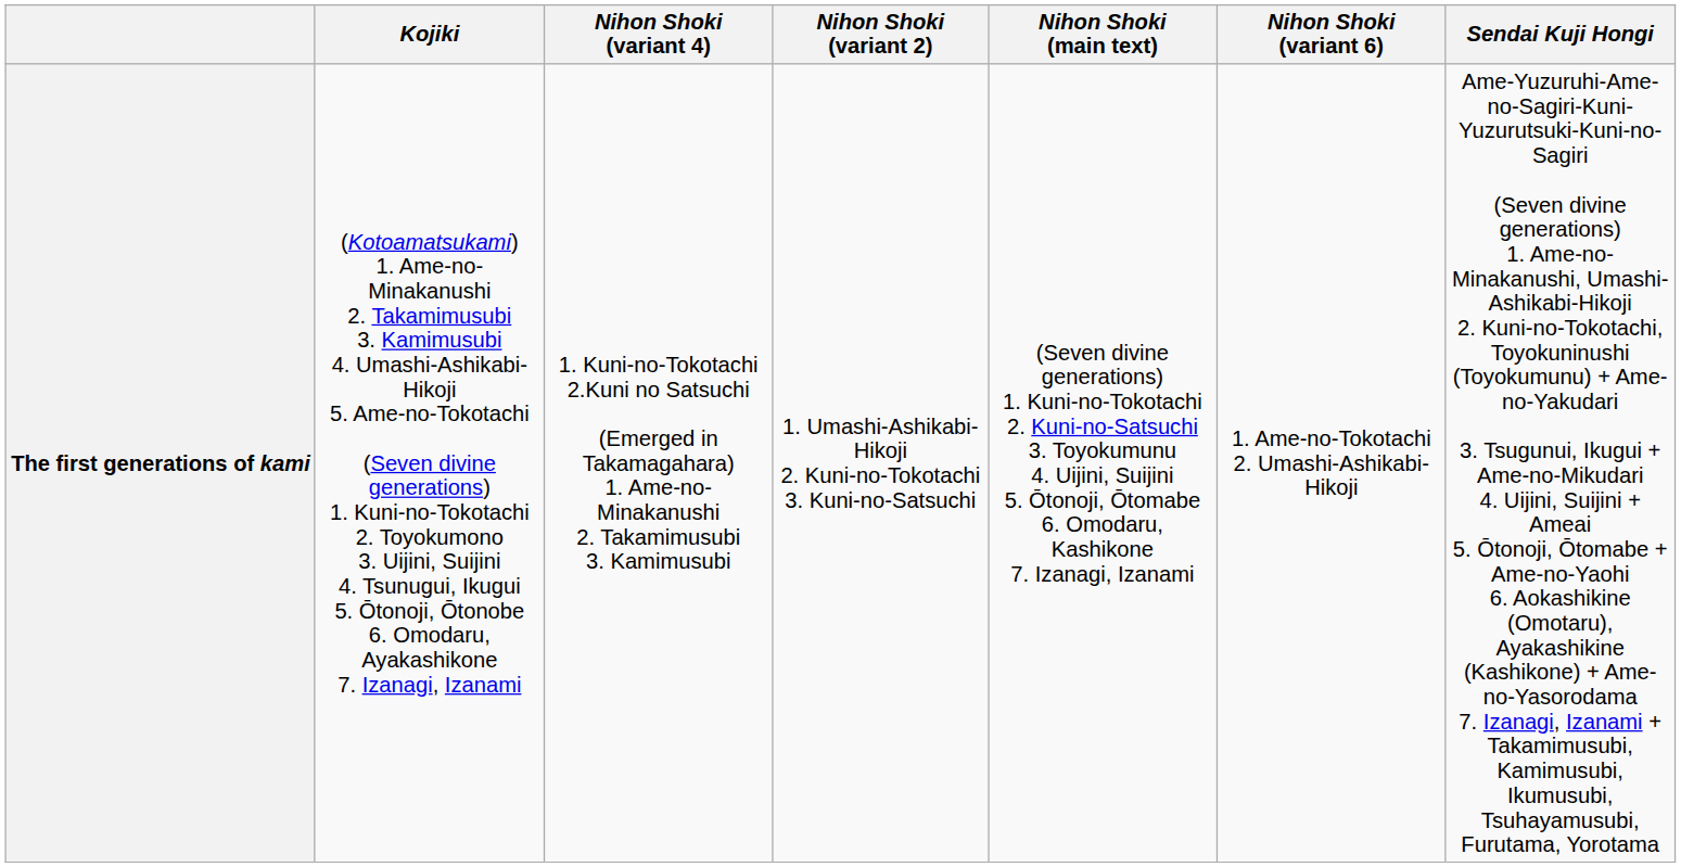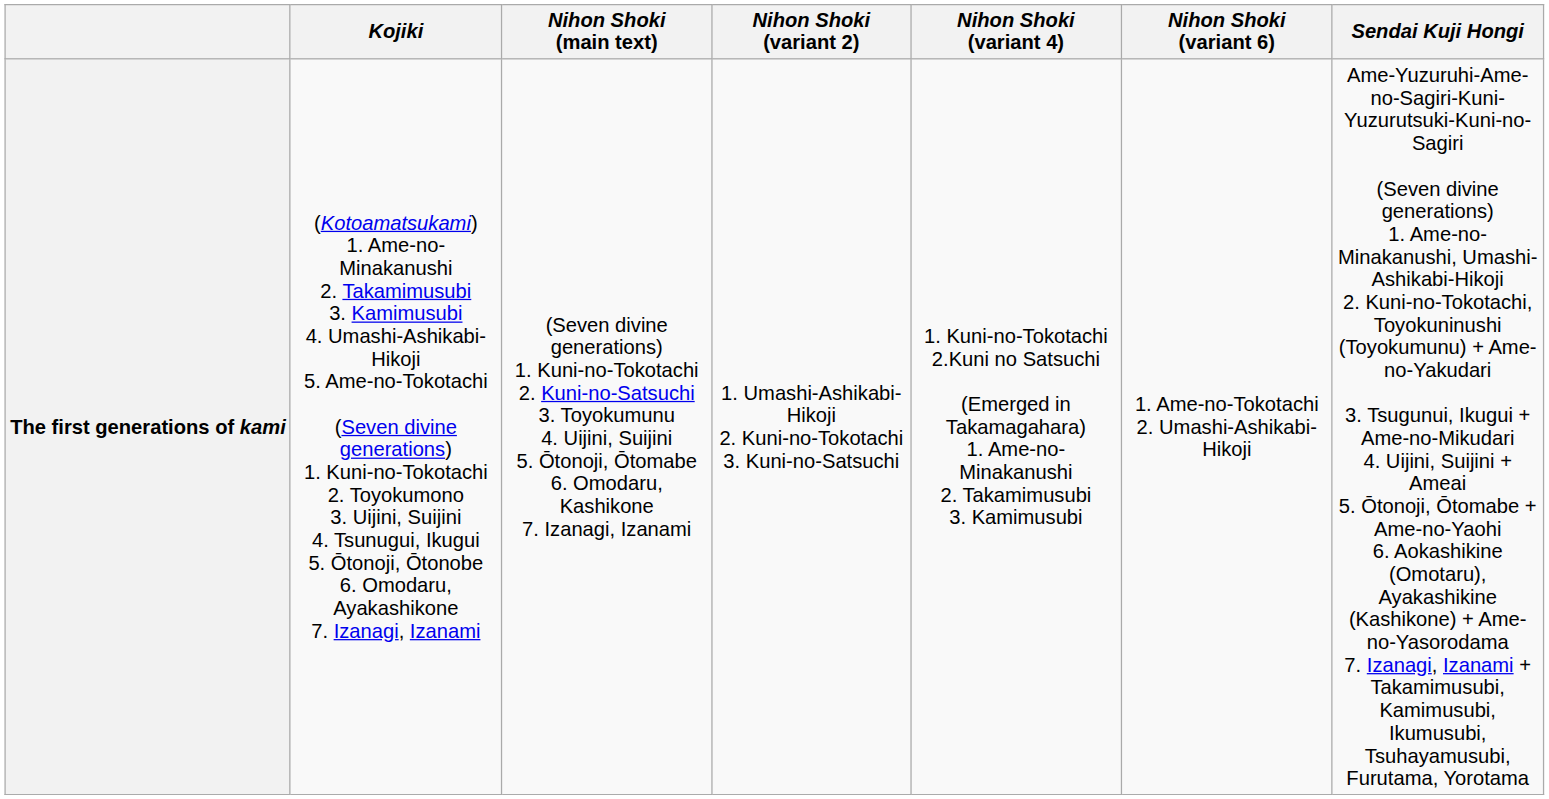columns swapped: Nihon Shoki (main text) <-> Nihon Shoki (variant 4)
